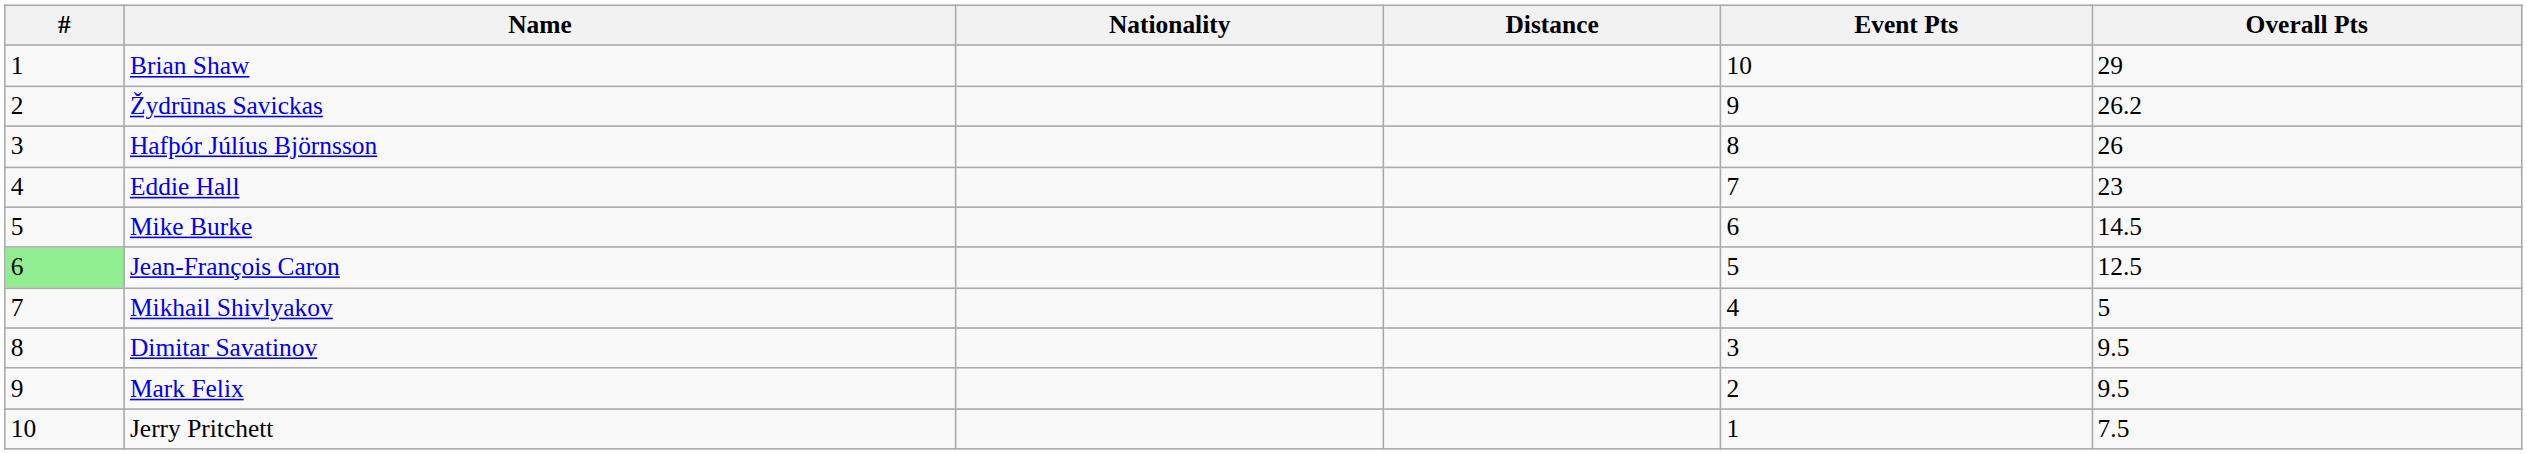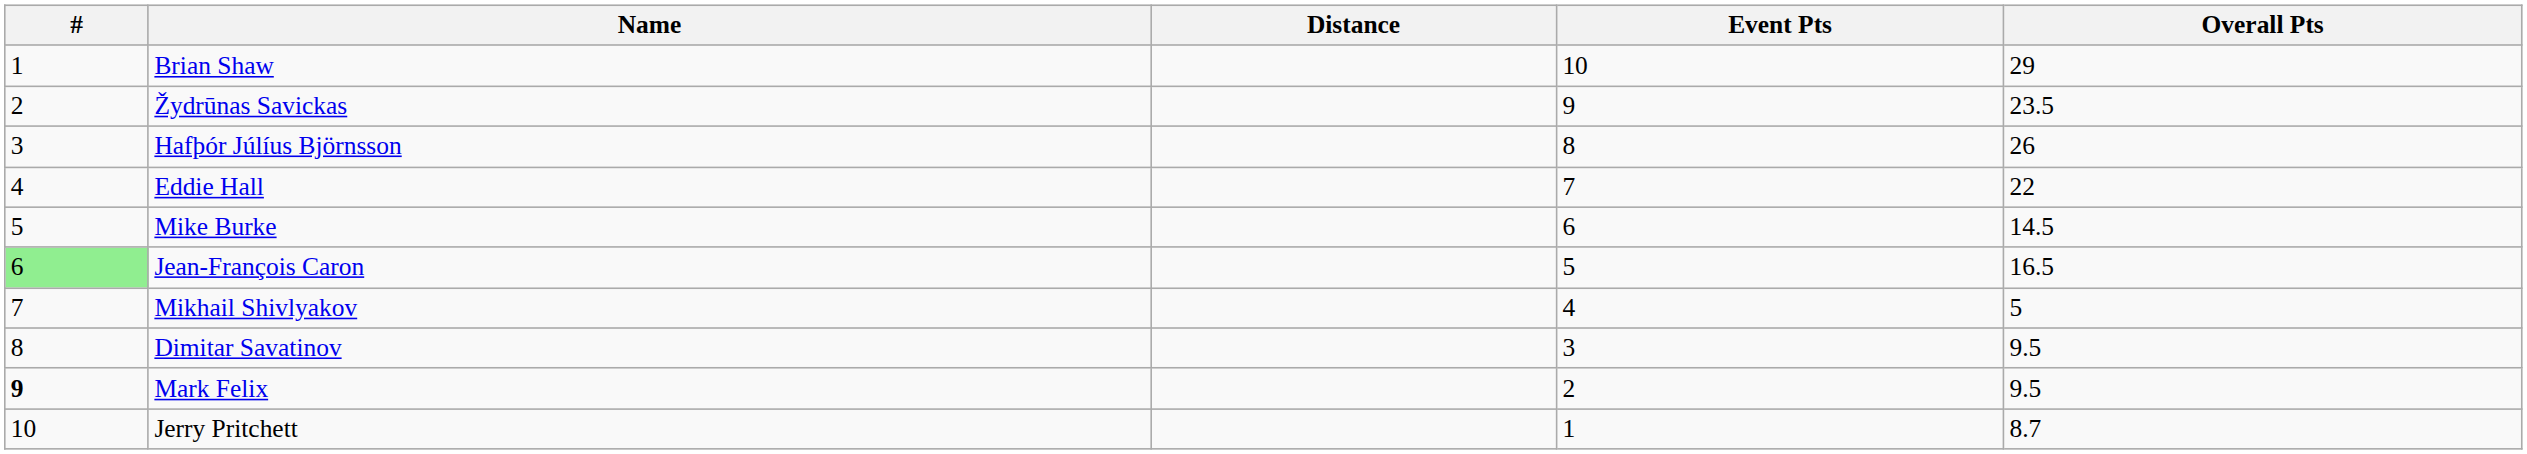- column: Nationality
Žydrūnas Savickas | Overall Pts: 26.2 -> 23.5
Eddie Hall | Overall Pts: 23 -> 22
Jean-François Caron | Overall Pts: 12.5 -> 16.5
Mark Felix | #: normal -> bold
Jerry Pritchett | Overall Pts: 7.5 -> 8.7
